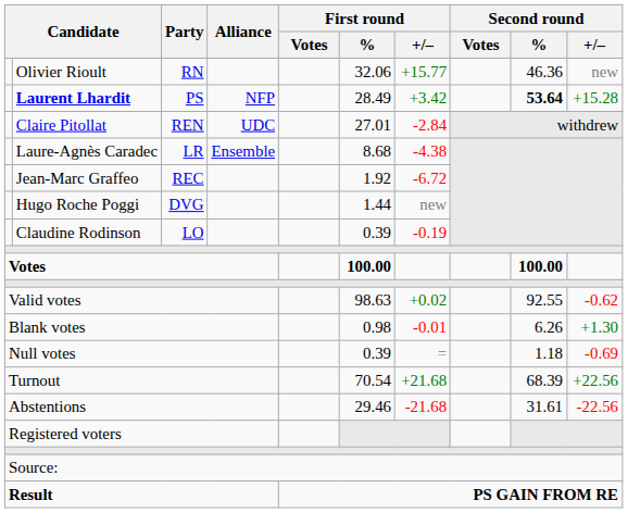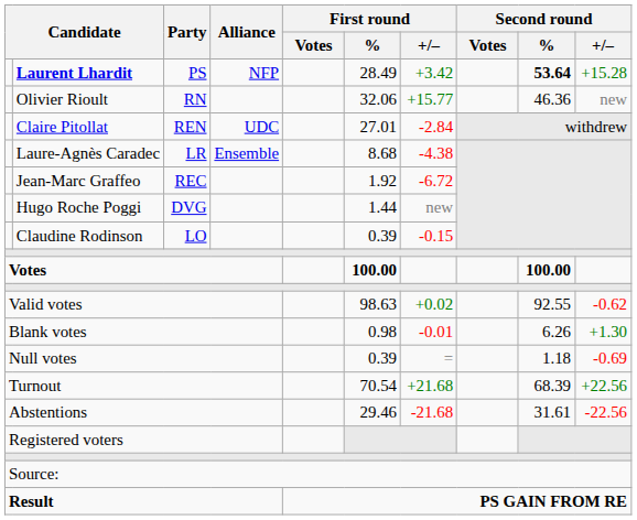rows swapped: Olivier Rioult <-> Laurent Lhardit
Claudine Rodinson | First round / +/–: -0.19 -> -0.15
